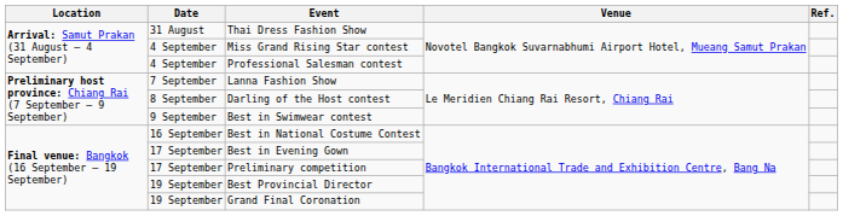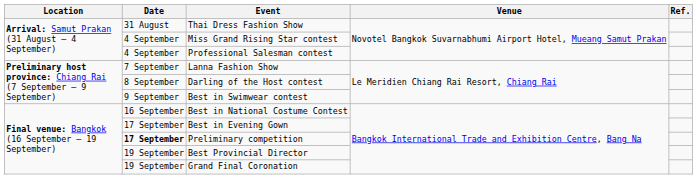Preliminary competition | Date: normal -> bold
